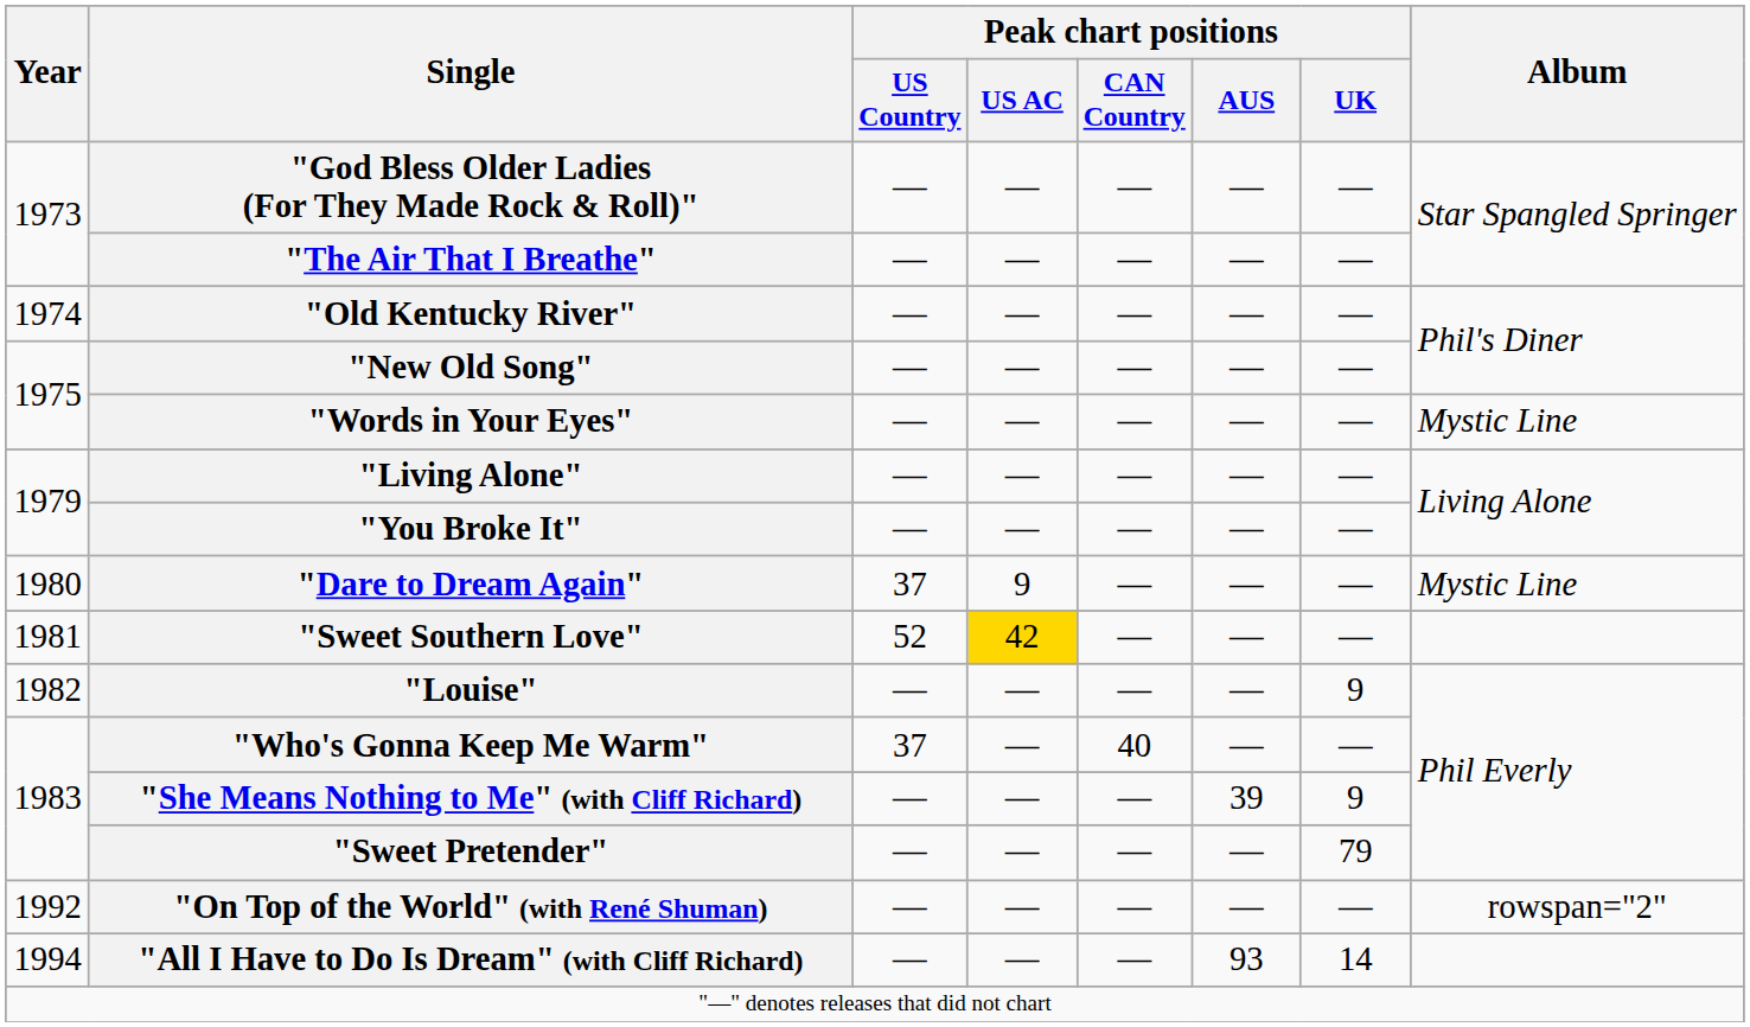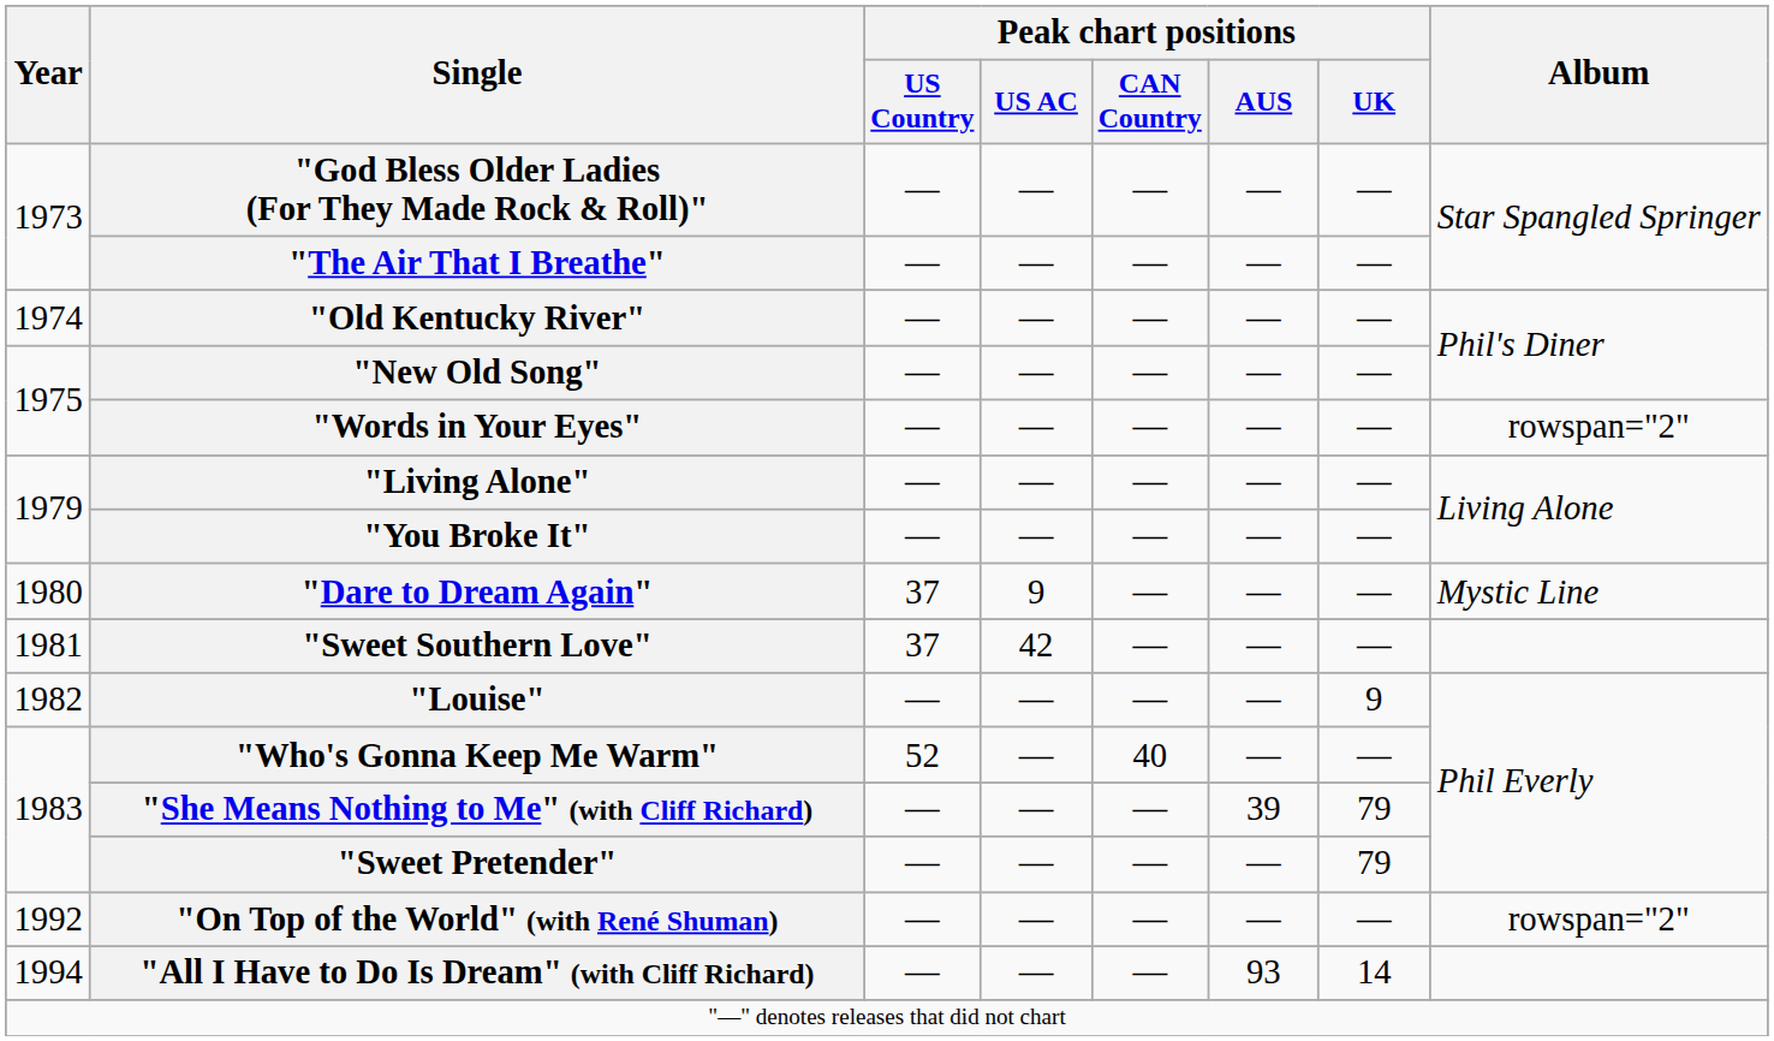"Words in Your Eyes" | Album: Mystic Line -> rowspan="2"
"Sweet Southern Love" | Peak chart positions / US Country: 52 -> 37
"Sweet Southern Love" | Peak chart positions / US AC: gold background -> no background
"Who's Gonna Keep Me Warm" | Peak chart positions / US Country: 37 -> 52
"She Means Nothing to Me" (with Cliff Richard) | Peak chart positions / UK: 9 -> 79
